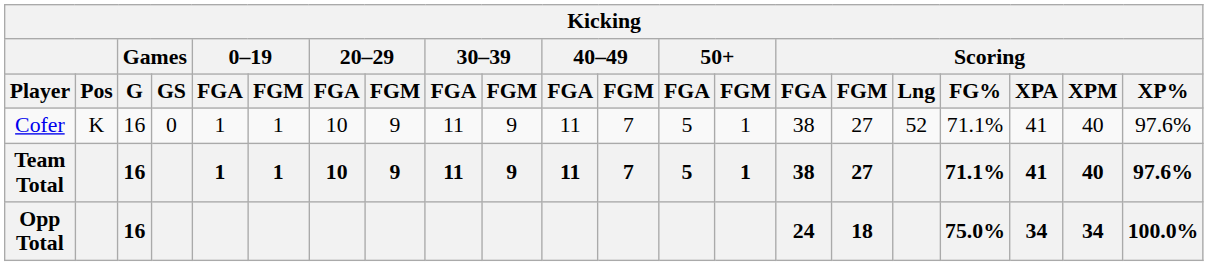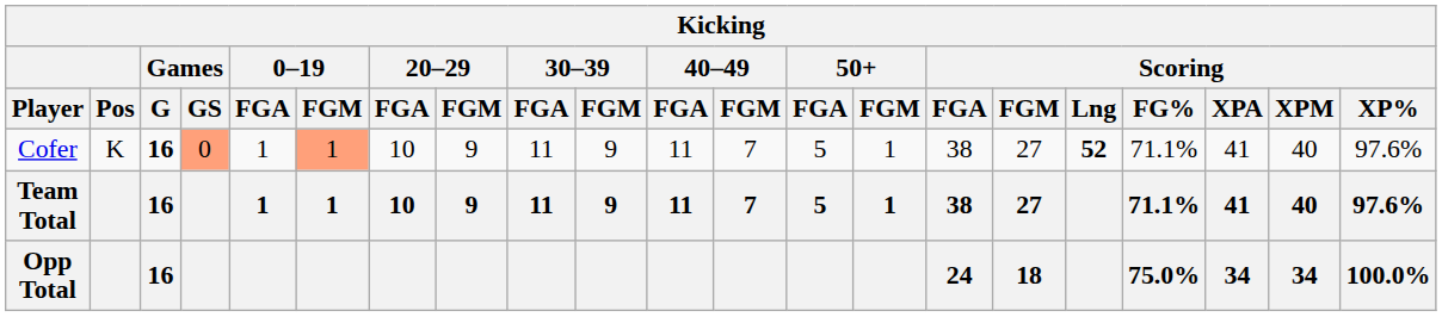Cofer | Games / G: normal -> bold
Cofer | Games / GS: no background -> lightsalmon background
Cofer | 0–19 / FGM: no background -> lightsalmon background
Cofer | Scoring / Lng: normal -> bold
